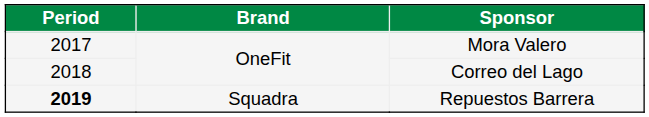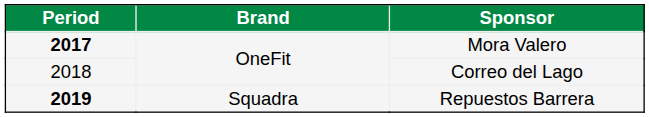Mora Valero | Period: normal -> bold
